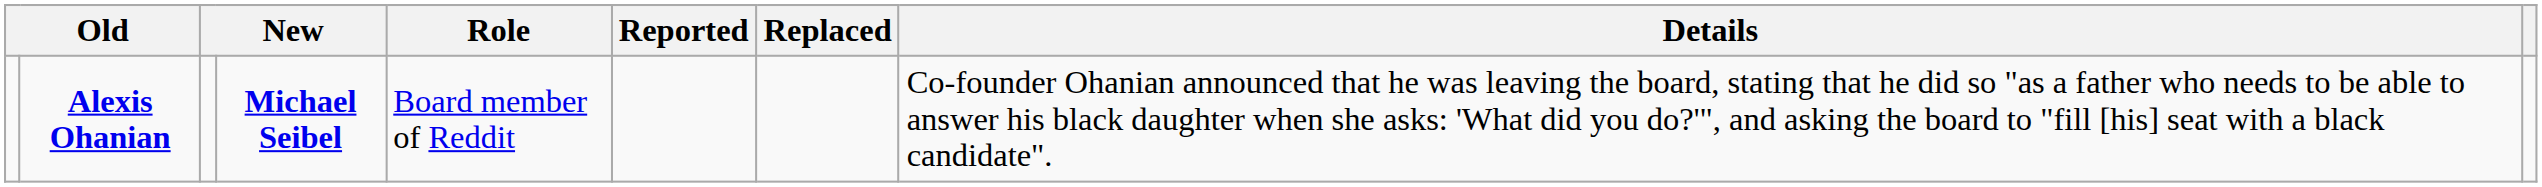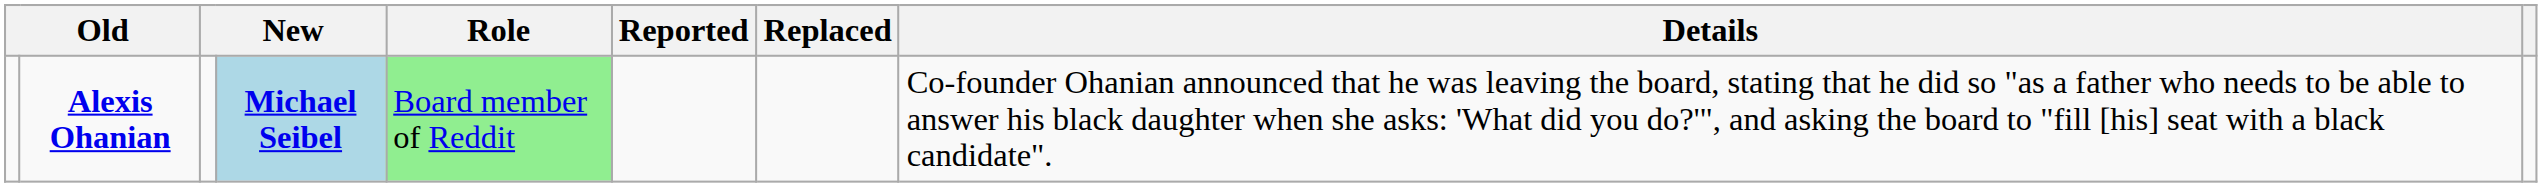Alexis Ohanian | column 4: no background -> lightblue background
Alexis Ohanian | Role: no background -> lightgreen background
